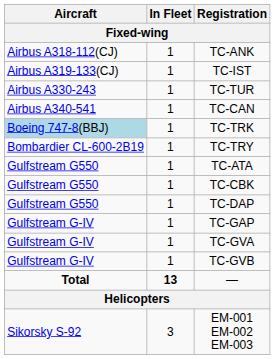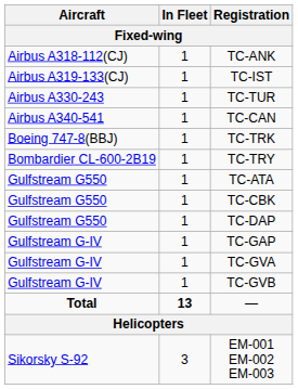TC-TRK | Aircraft: lightblue background -> no background
